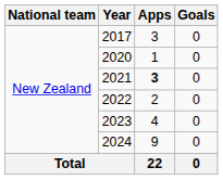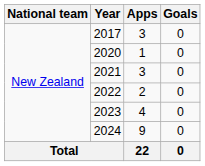2021 | Apps: bold -> normal
